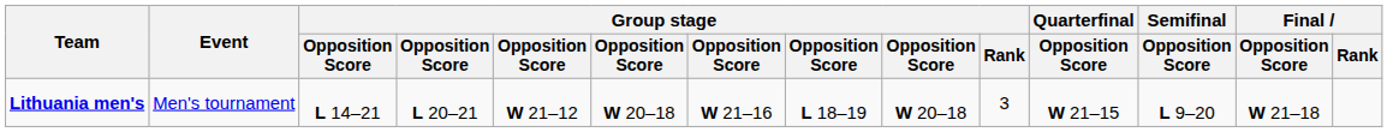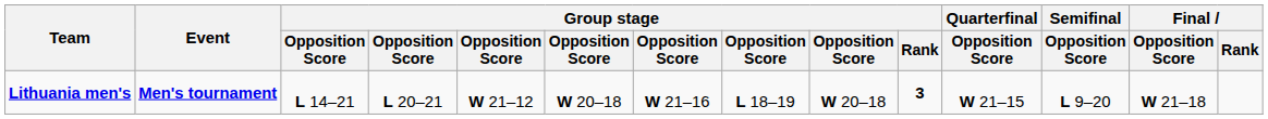Lithuania men's | Event: normal -> bold
Lithuania men's | Group stage / Rank: normal -> bold
